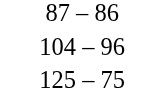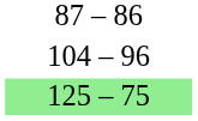125 – 75 | column 1: no background -> lightgreen background
